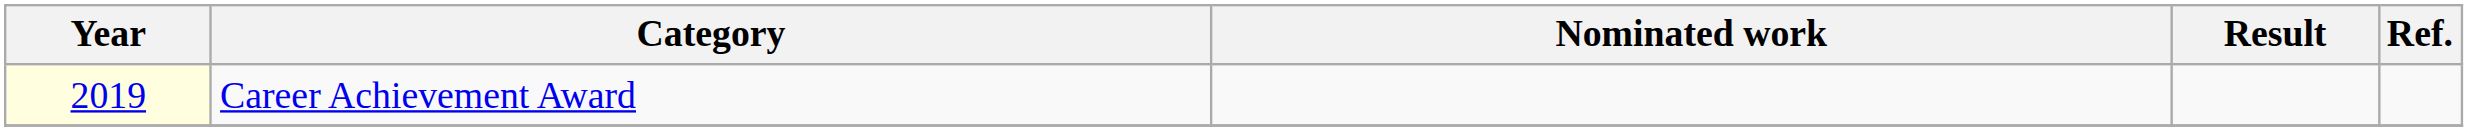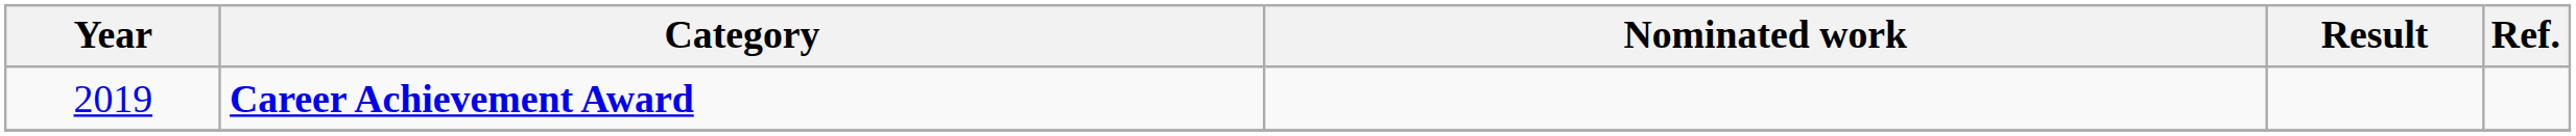row 2 | Year: lightyellow background -> no background
row 2 | Category: normal -> bold
